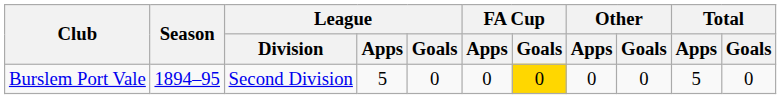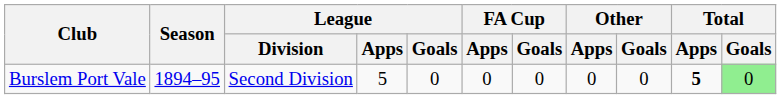Burslem Port Vale | FA Cup / Goals: gold background -> no background
Burslem Port Vale | Total / Apps: normal -> bold
Burslem Port Vale | Total / Goals: no background -> lightgreen background
